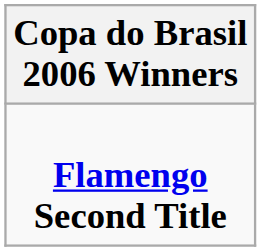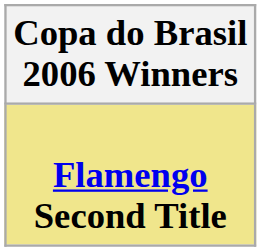row 2 | column 1: no background -> khaki background
